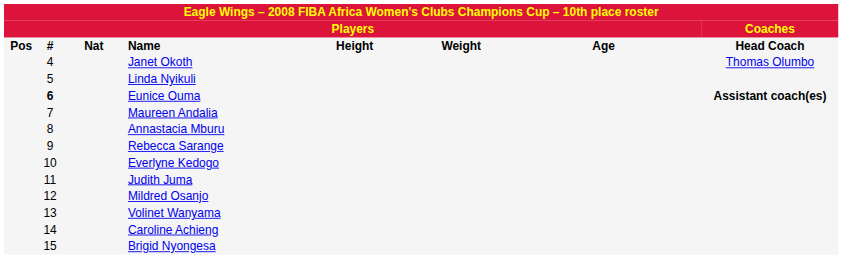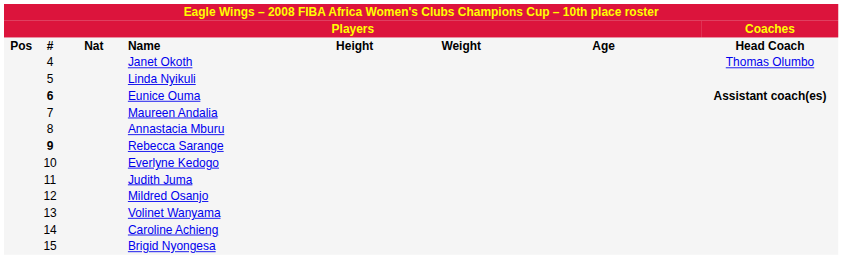Rebecca Sarange | column 2: normal -> bold
